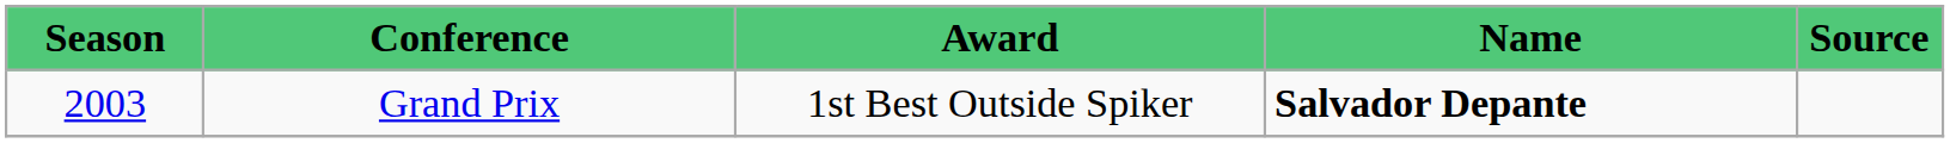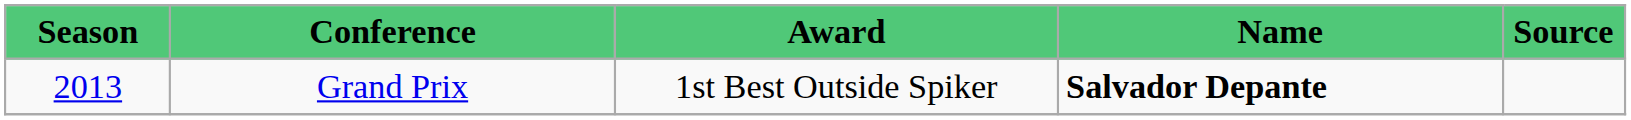Grand Prix | Season: 2003 -> 2013
